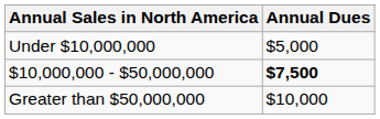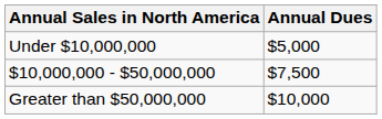$10,000,000 - $50,000,000 | Annual Dues: bold -> normal
